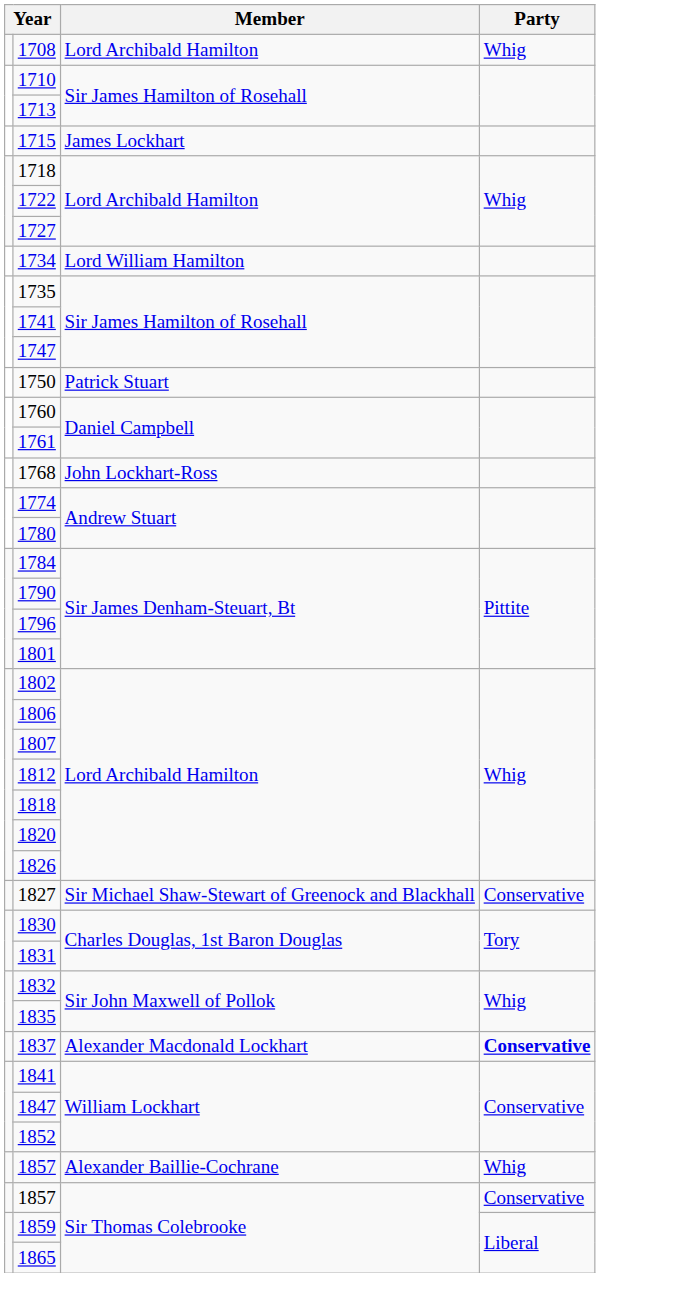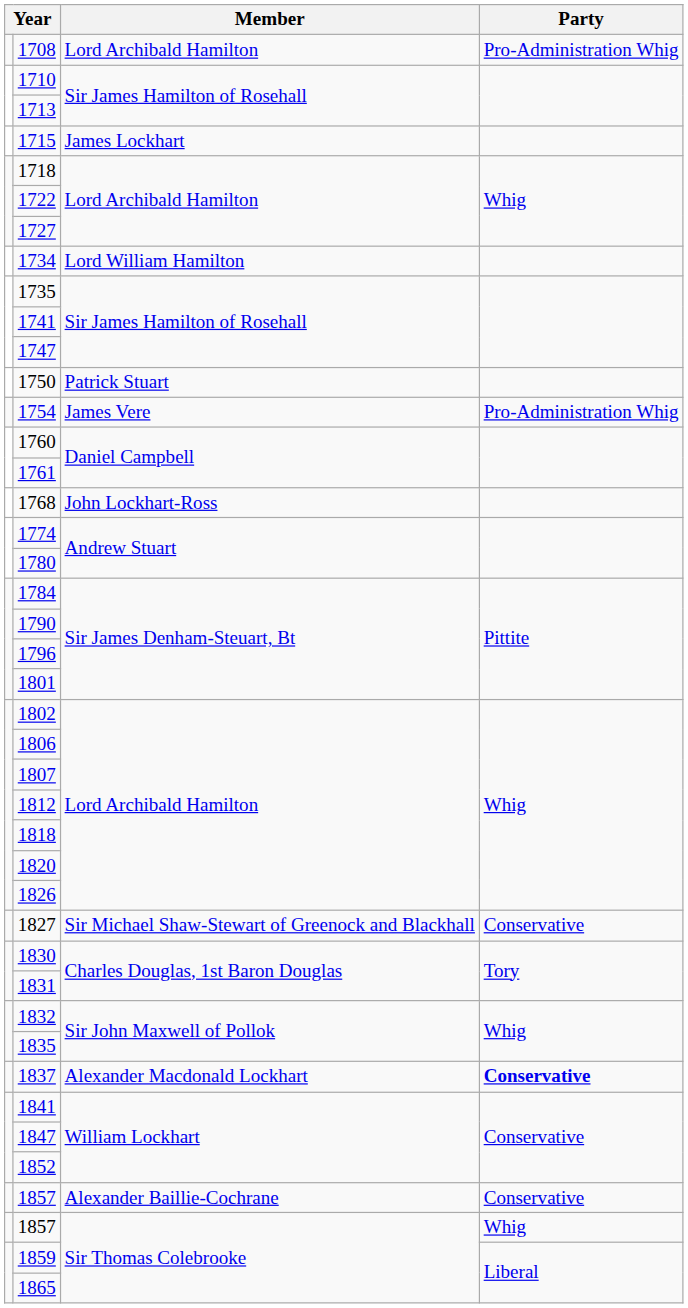1708 | Party: Whig -> Pro-Administration Whig
+ row: 1754 | James Vere | Pro-Administration Whig
1857 / Alexander Baillie-Cochrane | Party: Whig -> Conservative
1857 / Sir Thomas Colebrooke | Party: Conservative -> Whig
